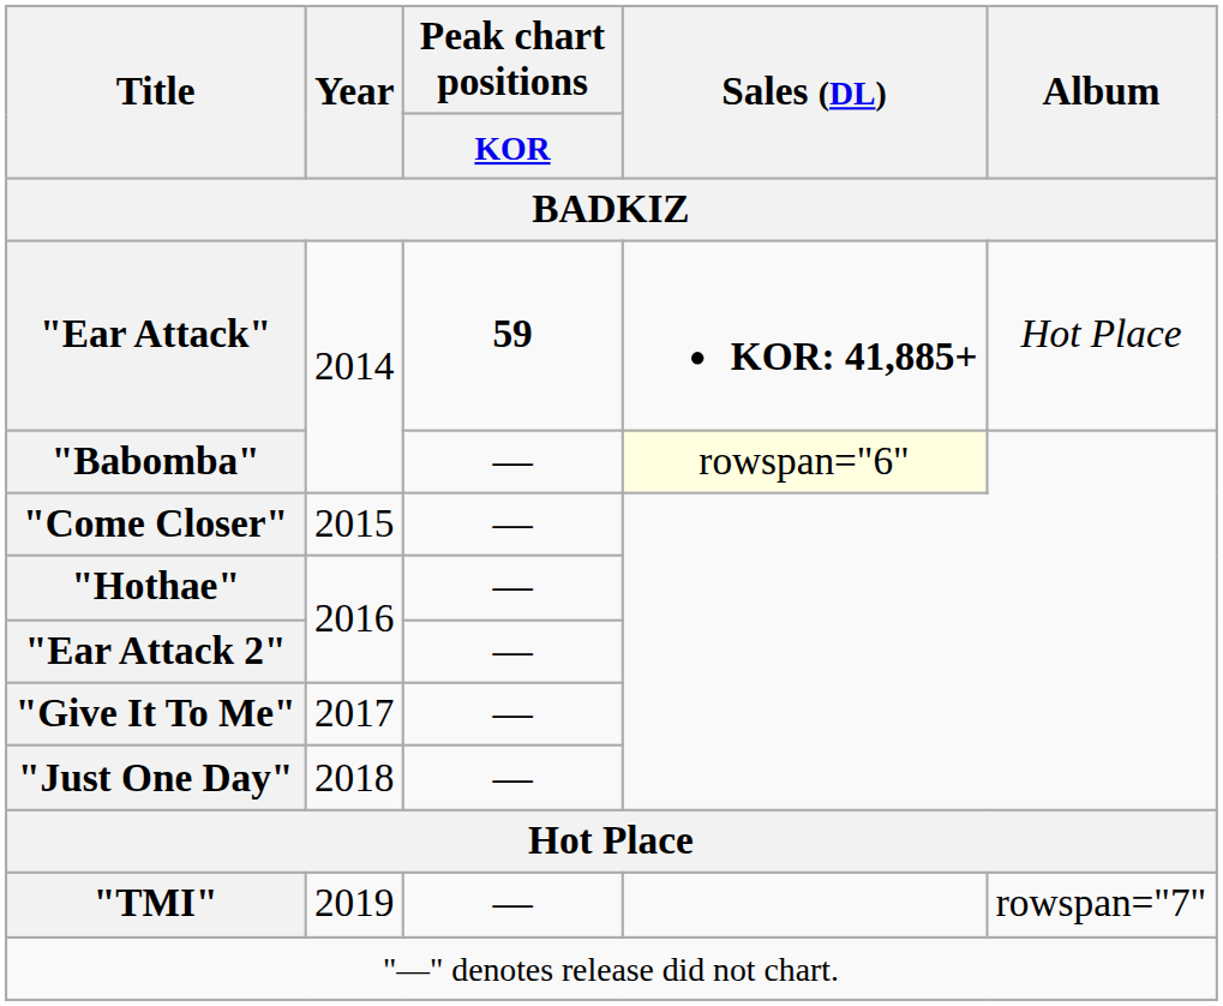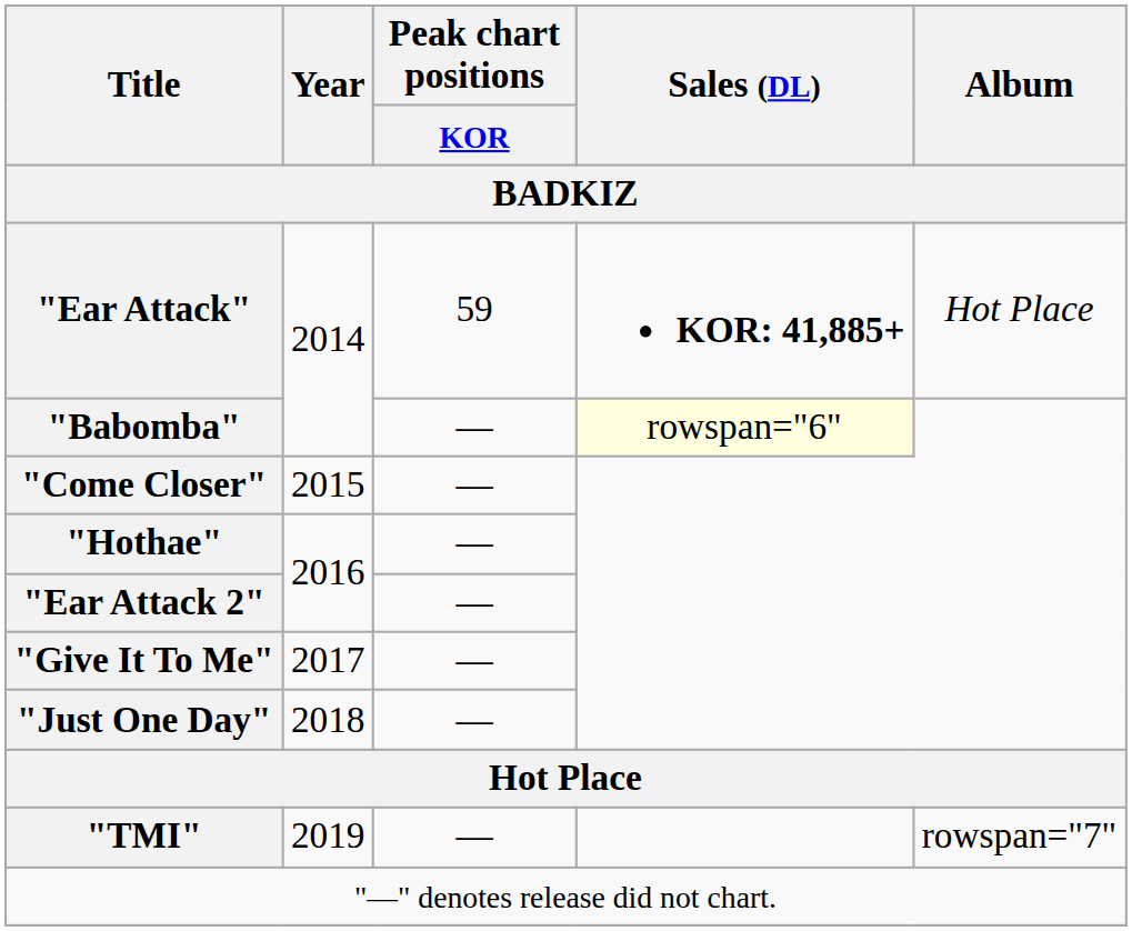"Ear Attack" | Peak chart positions / KOR / BADKIZ: bold -> normal
